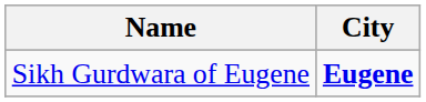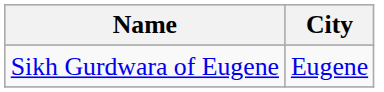Sikh Gurdwara of Eugene | City: bold -> normal
